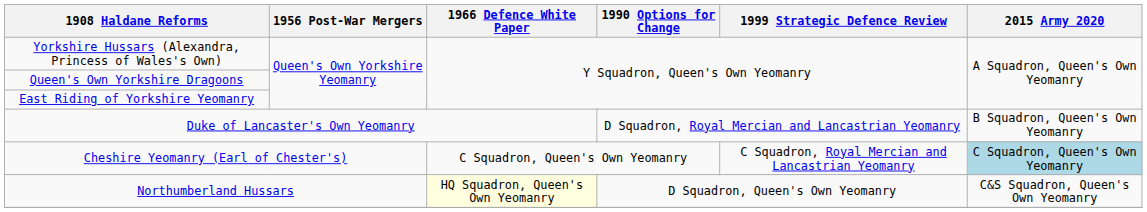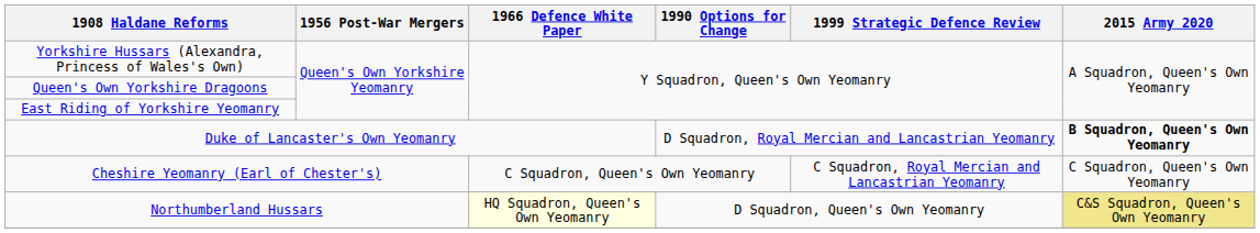Duke of Lancaster's Own Yeomanry | 2015 Army 2020: normal -> bold
Cheshire Yeomanry (Earl of Chester's) | 2015 Army 2020: lightblue background -> no background
Northumberland Hussars | 2015 Army 2020: no background -> khaki background
